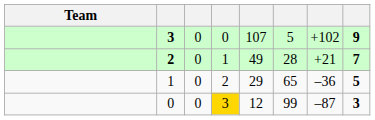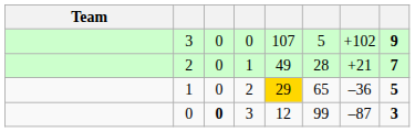row 2 | column 2: bold -> normal
row 3 | column 2: bold -> normal
row 4 | column 5: no background -> gold background
row 5 | column 3: normal -> bold
row 5 | column 4: gold background -> no background
